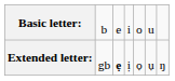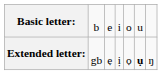Extended letter: | column 3: bold -> normal
Extended letter: | column 6: normal -> bold
